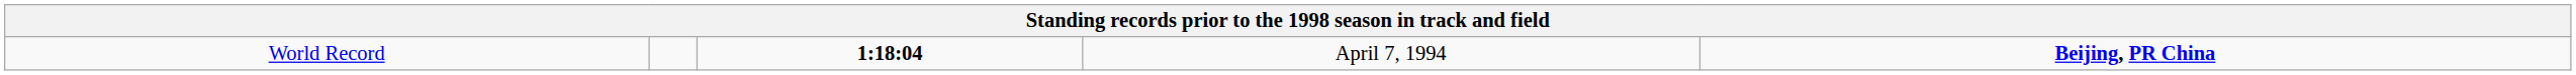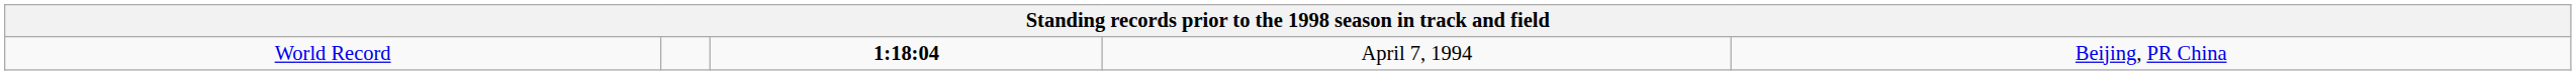World Record | column 5: bold -> normal
